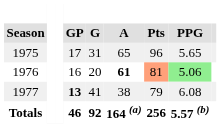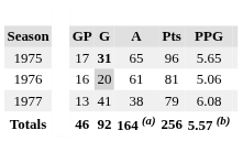1975 | G: normal -> bold
1976 | G: no background -> lightgrey background
1976 | A: bold -> normal
1976 | Pts: lightsalmon background -> no background
1976 | PPG: lightgreen background -> no background
1977 | GP: bold -> normal
